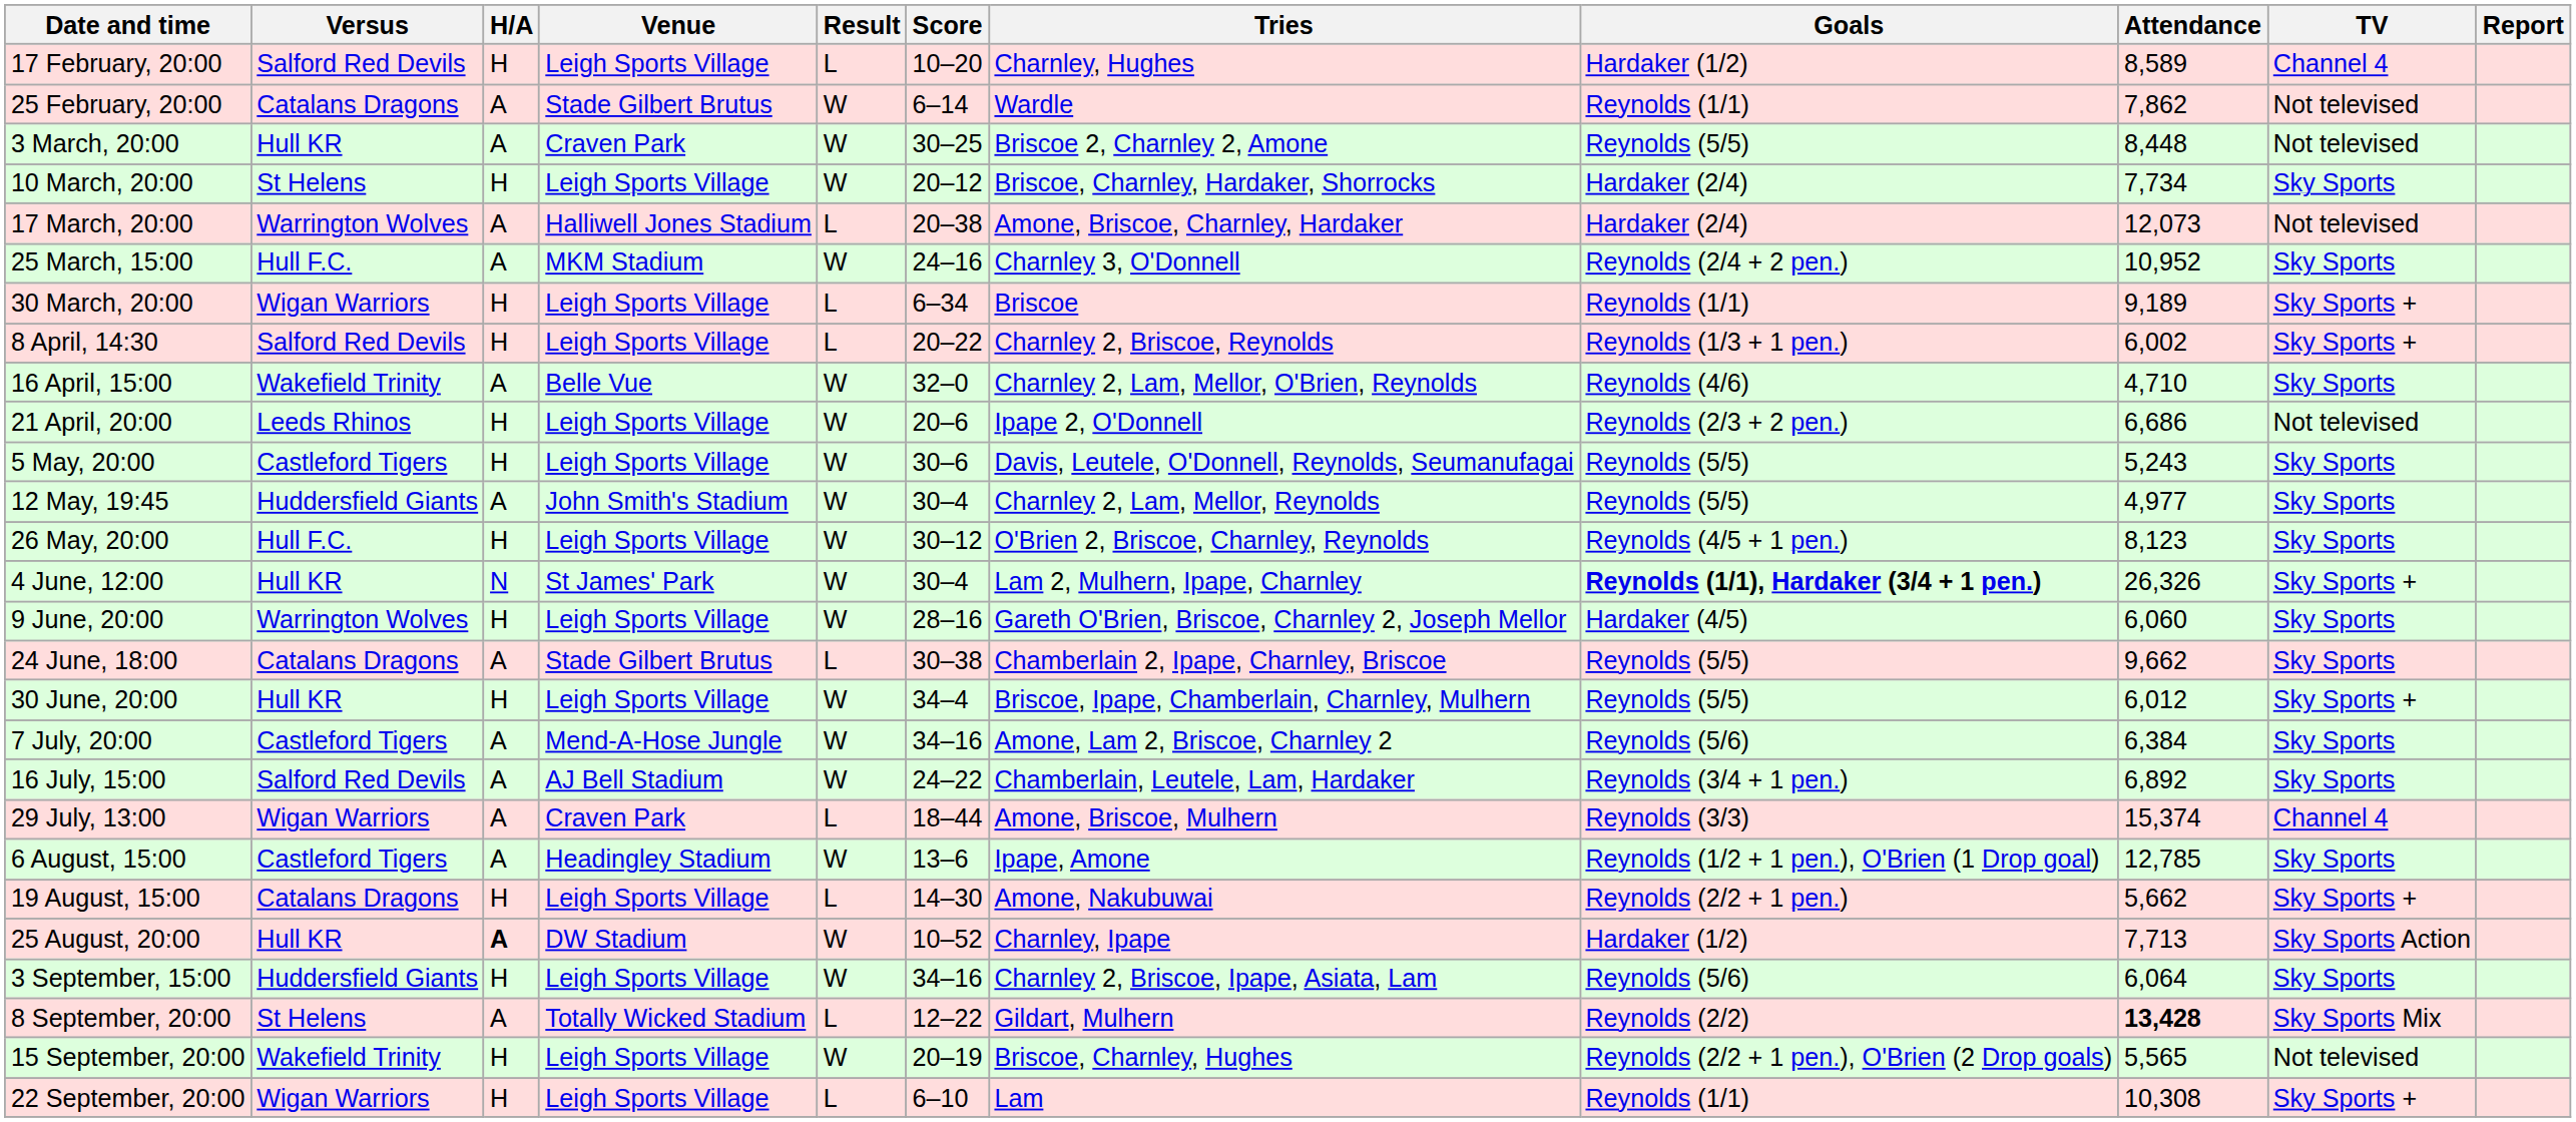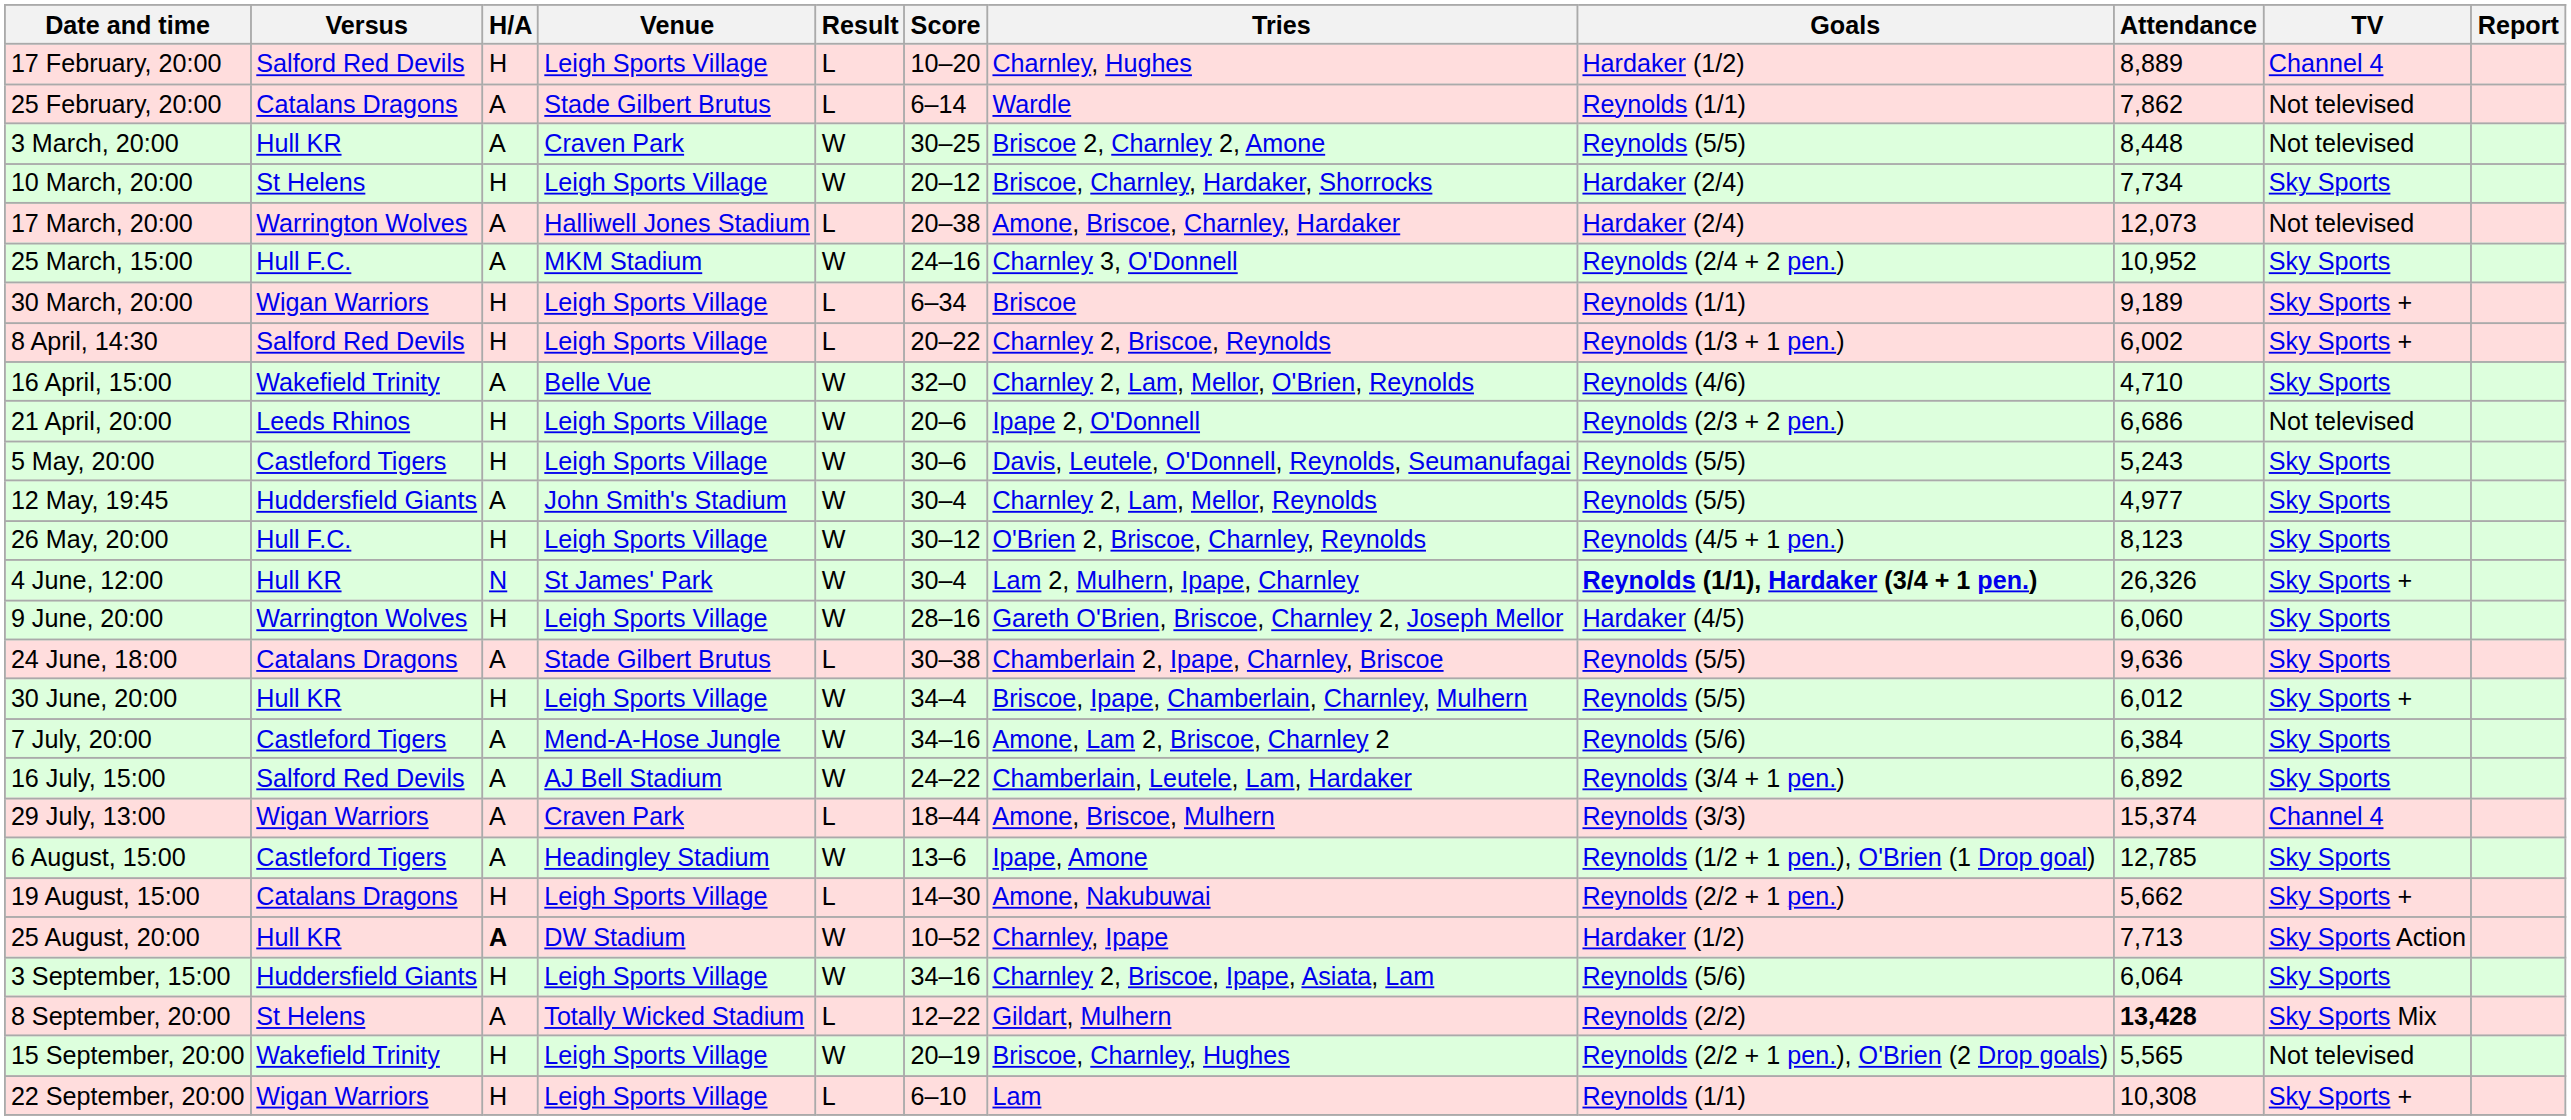17 February, 20:00 | Attendance: 8,589 -> 8,889
25 February, 20:00 | Result: W -> L
24 June, 18:00 | Attendance: 9,662 -> 9,636
